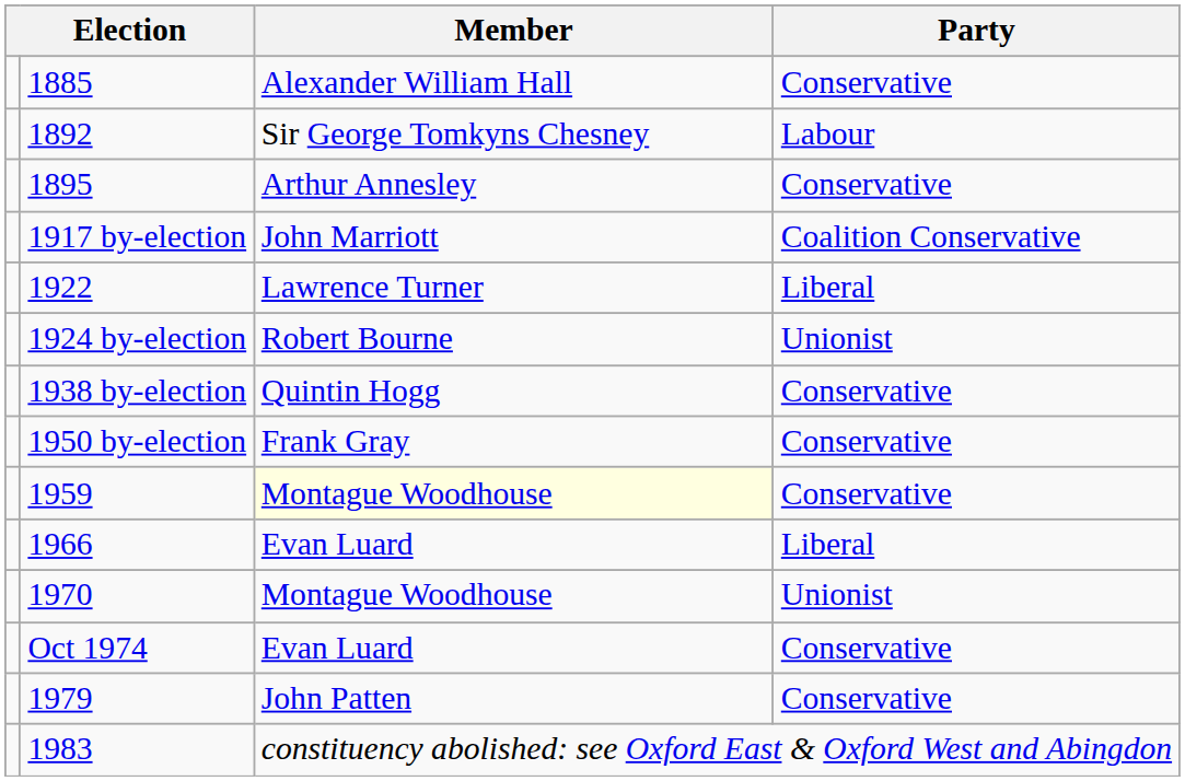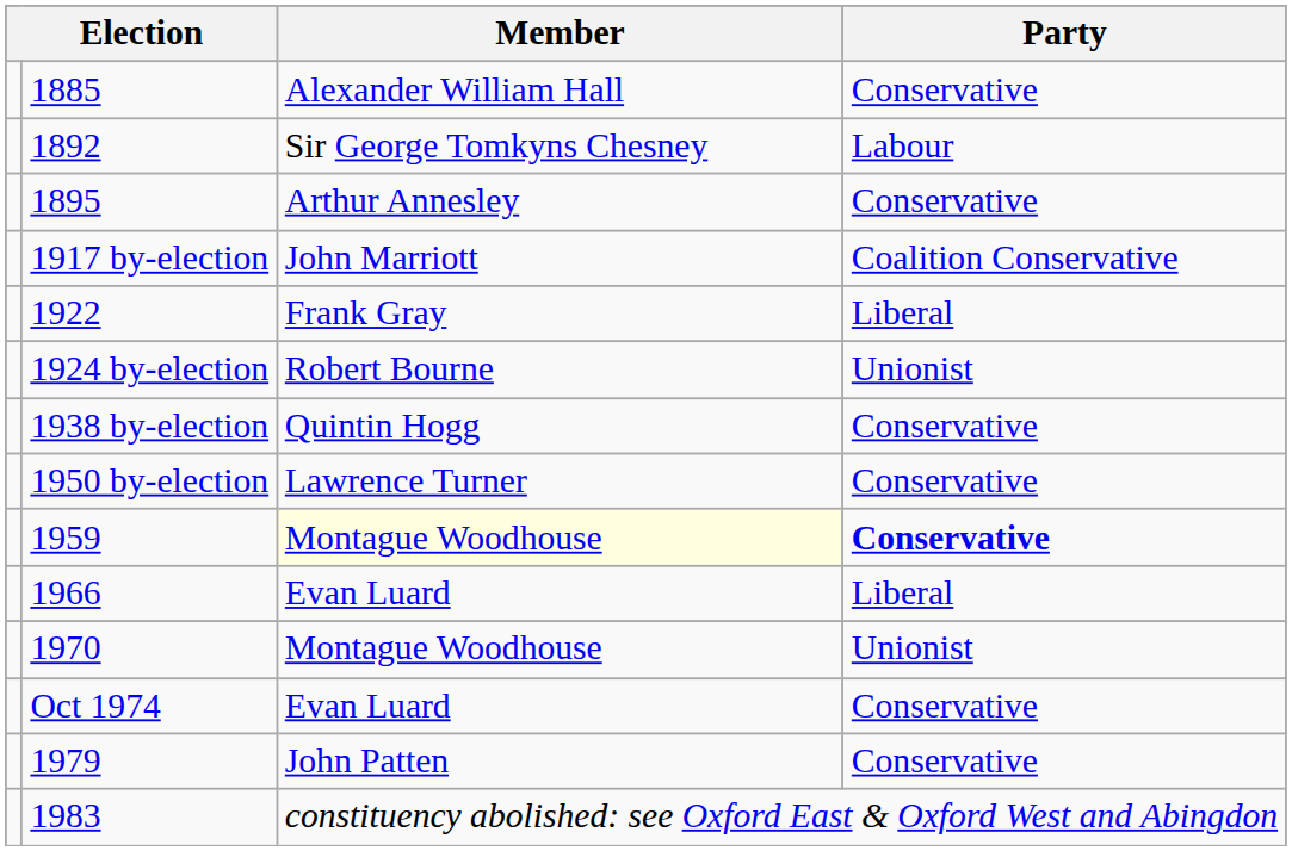1922 | Member: Lawrence Turner -> Frank Gray
1950 by-election | Member: Frank Gray -> Lawrence Turner
1959 | Party: normal -> bold
